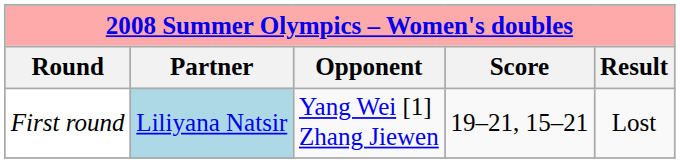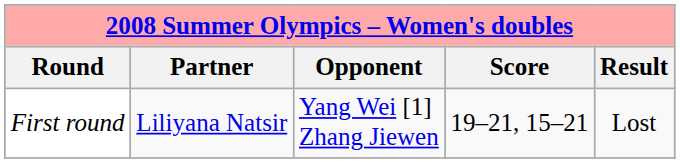First round | Partner: lightblue background -> no background
